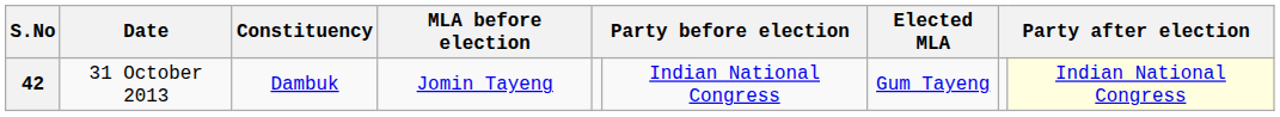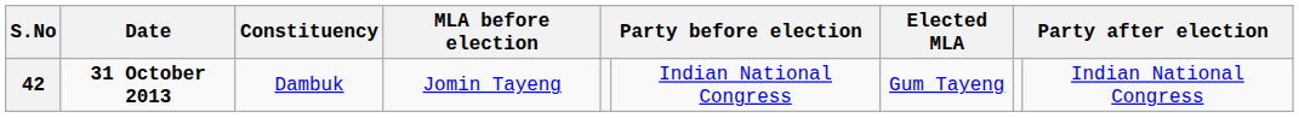42 | Date: normal -> bold
42 | column 9: lightyellow background -> no background
